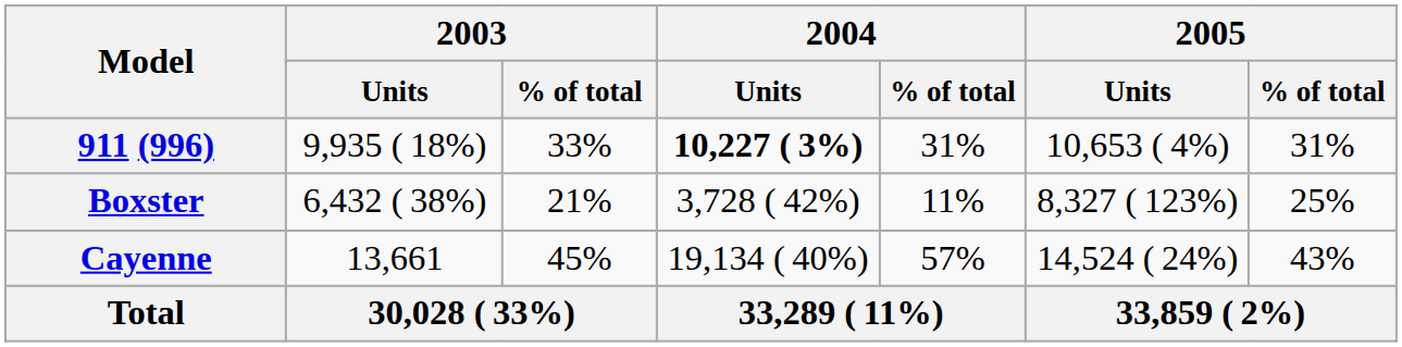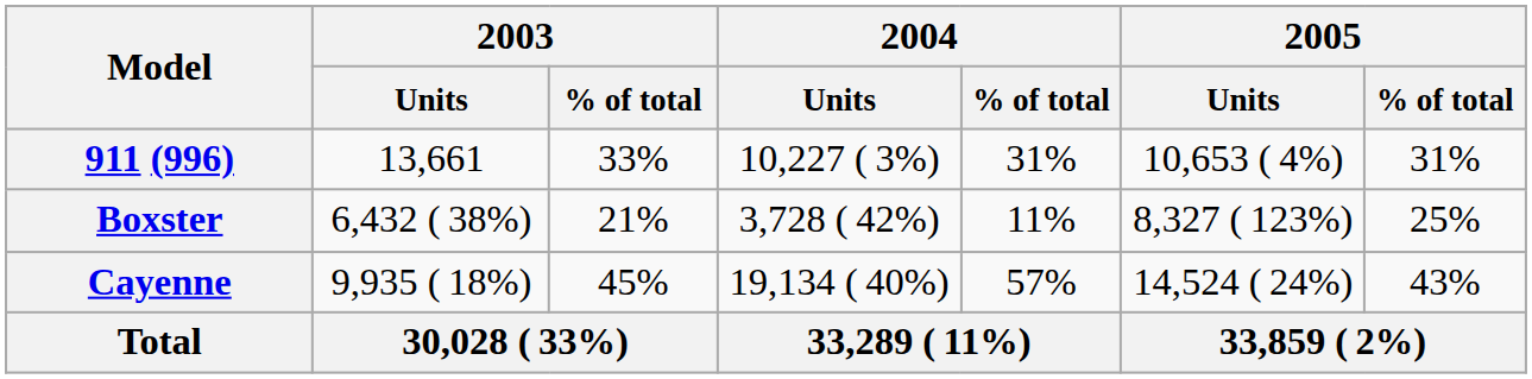911 (996) | 2003 / Units: 9,935 ( 18%) -> 13,661
911 (996) | 2004 / Units: bold -> normal
Cayenne | 2003 / Units: 13,661 -> 9,935 ( 18%)
